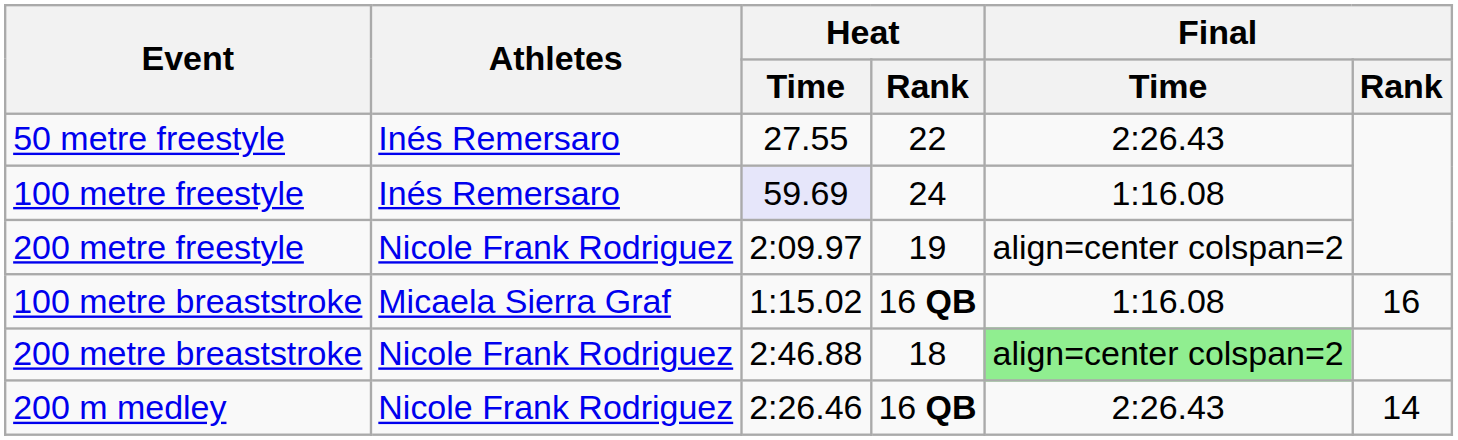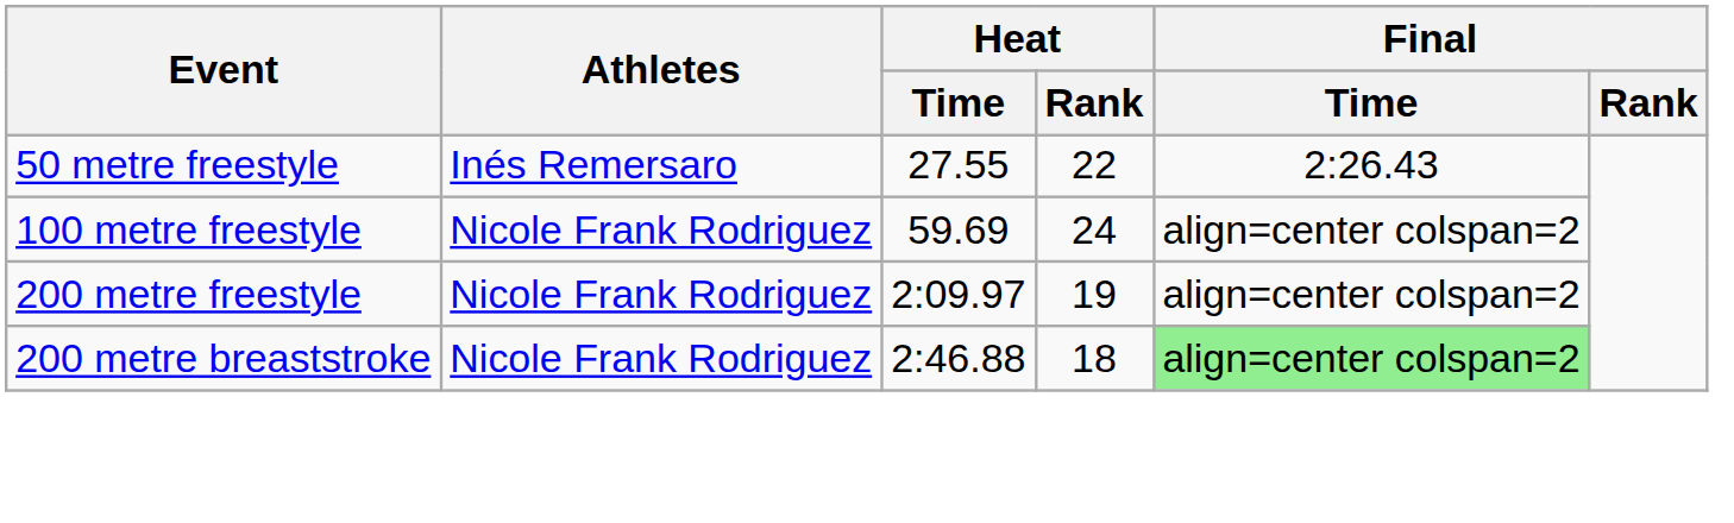100 metre freestyle | Athletes: Inés Remersaro -> Nicole Frank Rodriguez
100 metre freestyle | Heat / Time: lavender background -> no background
100 metre freestyle | Final / Time: 1:16.08 -> align=center colspan=2
- row: 100 metre breaststroke | Micaela Sierra Graf | 1:15.02 | 16 QB | 1:16.08 | 16
- row: 200 m medley | Nicole Frank Rodriguez | 2:26.46 | 16 QB | 2:26.43 | 14
